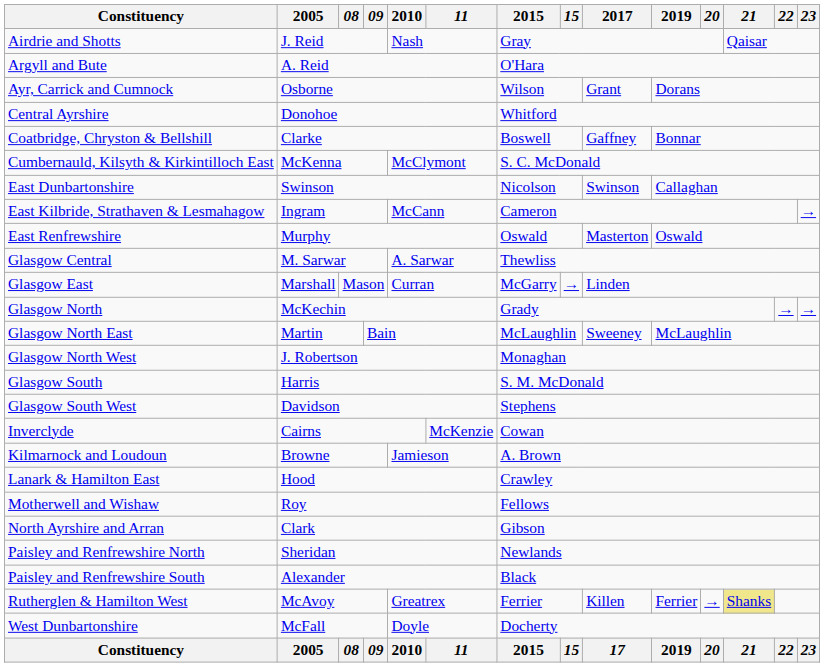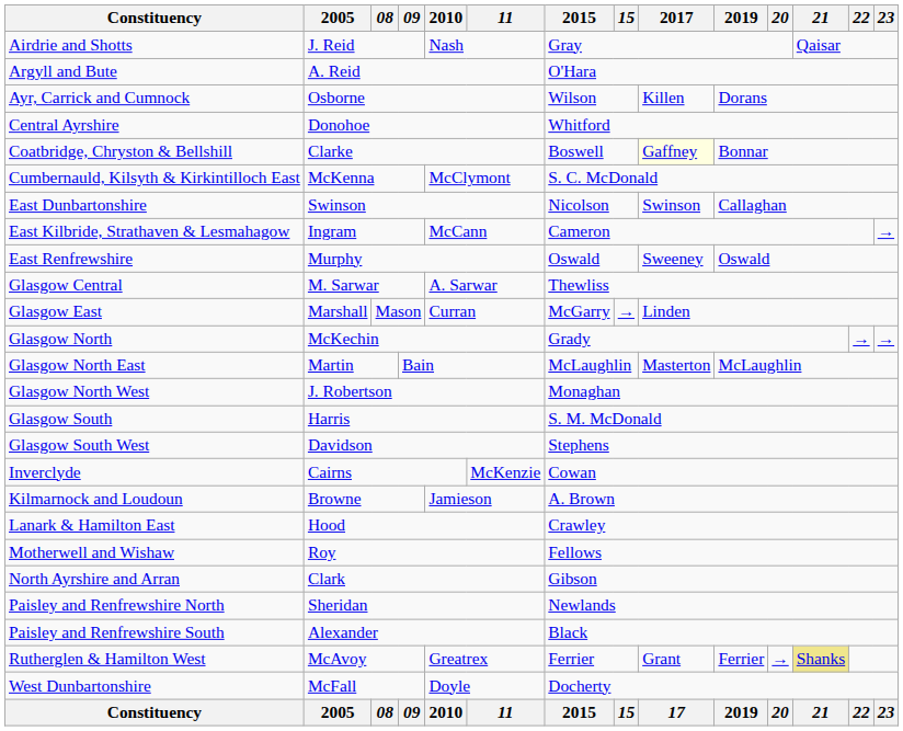Ayr, Carrick and Cumnock | 2017: Grant -> Killen
Coatbridge, Chryston & Bellshill | 2017: no background -> lightyellow background
East Renfrewshire | 2017: Masterton -> Sweeney
Glasgow North East | 2017: Sweeney -> Masterton
Rutherglen & Hamilton West | 2017: Killen -> Grant
